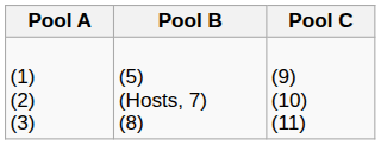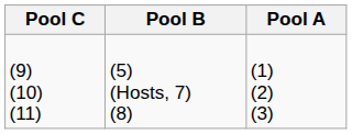columns swapped: Pool A <-> Pool C
